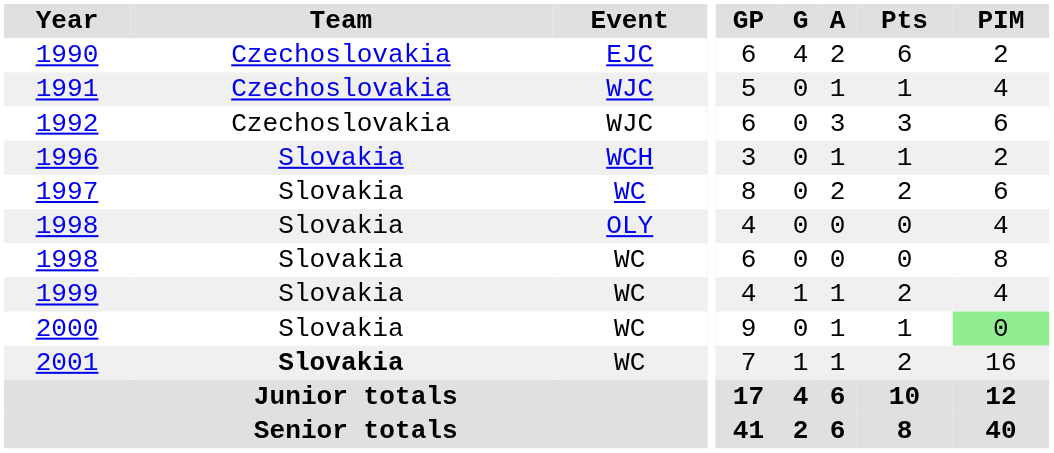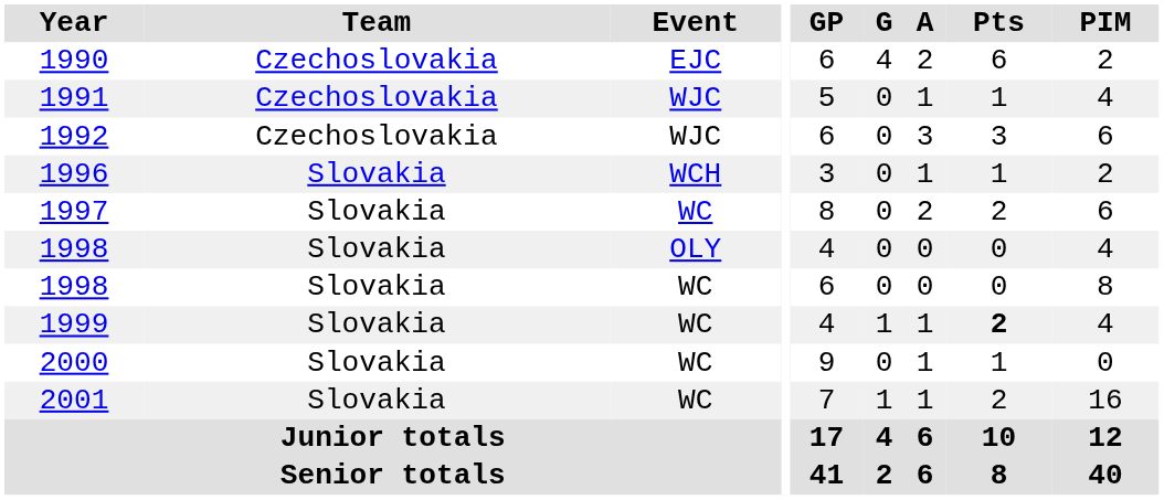1999 | Pts: normal -> bold
2000 | PIM: lightgreen background -> no background
2001 | Team: bold -> normal
